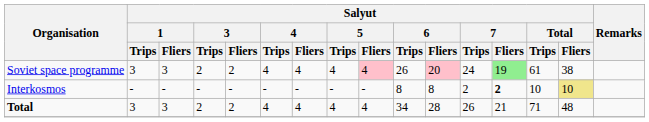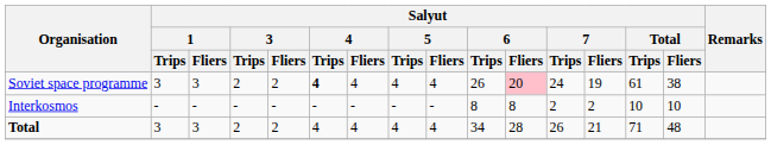Soviet space programme | Salyut / 4 / Trips: normal -> bold
Soviet space programme | Salyut / 5 / Fliers: pink background -> no background
Soviet space programme | Salyut / 7 / Fliers: lightgreen background -> no background
Interkosmos | Salyut / 7 / Fliers: bold -> normal
Interkosmos | Salyut / Total / Fliers: khaki background -> no background
